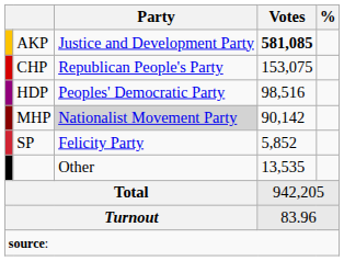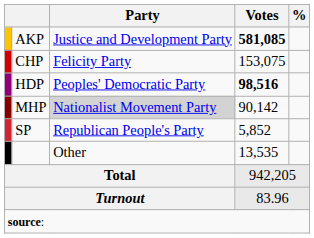CHP | Party: Republican People's Party -> Felicity Party
HDP | Votes: normal -> bold
SP | Party: Felicity Party -> Republican People's Party
